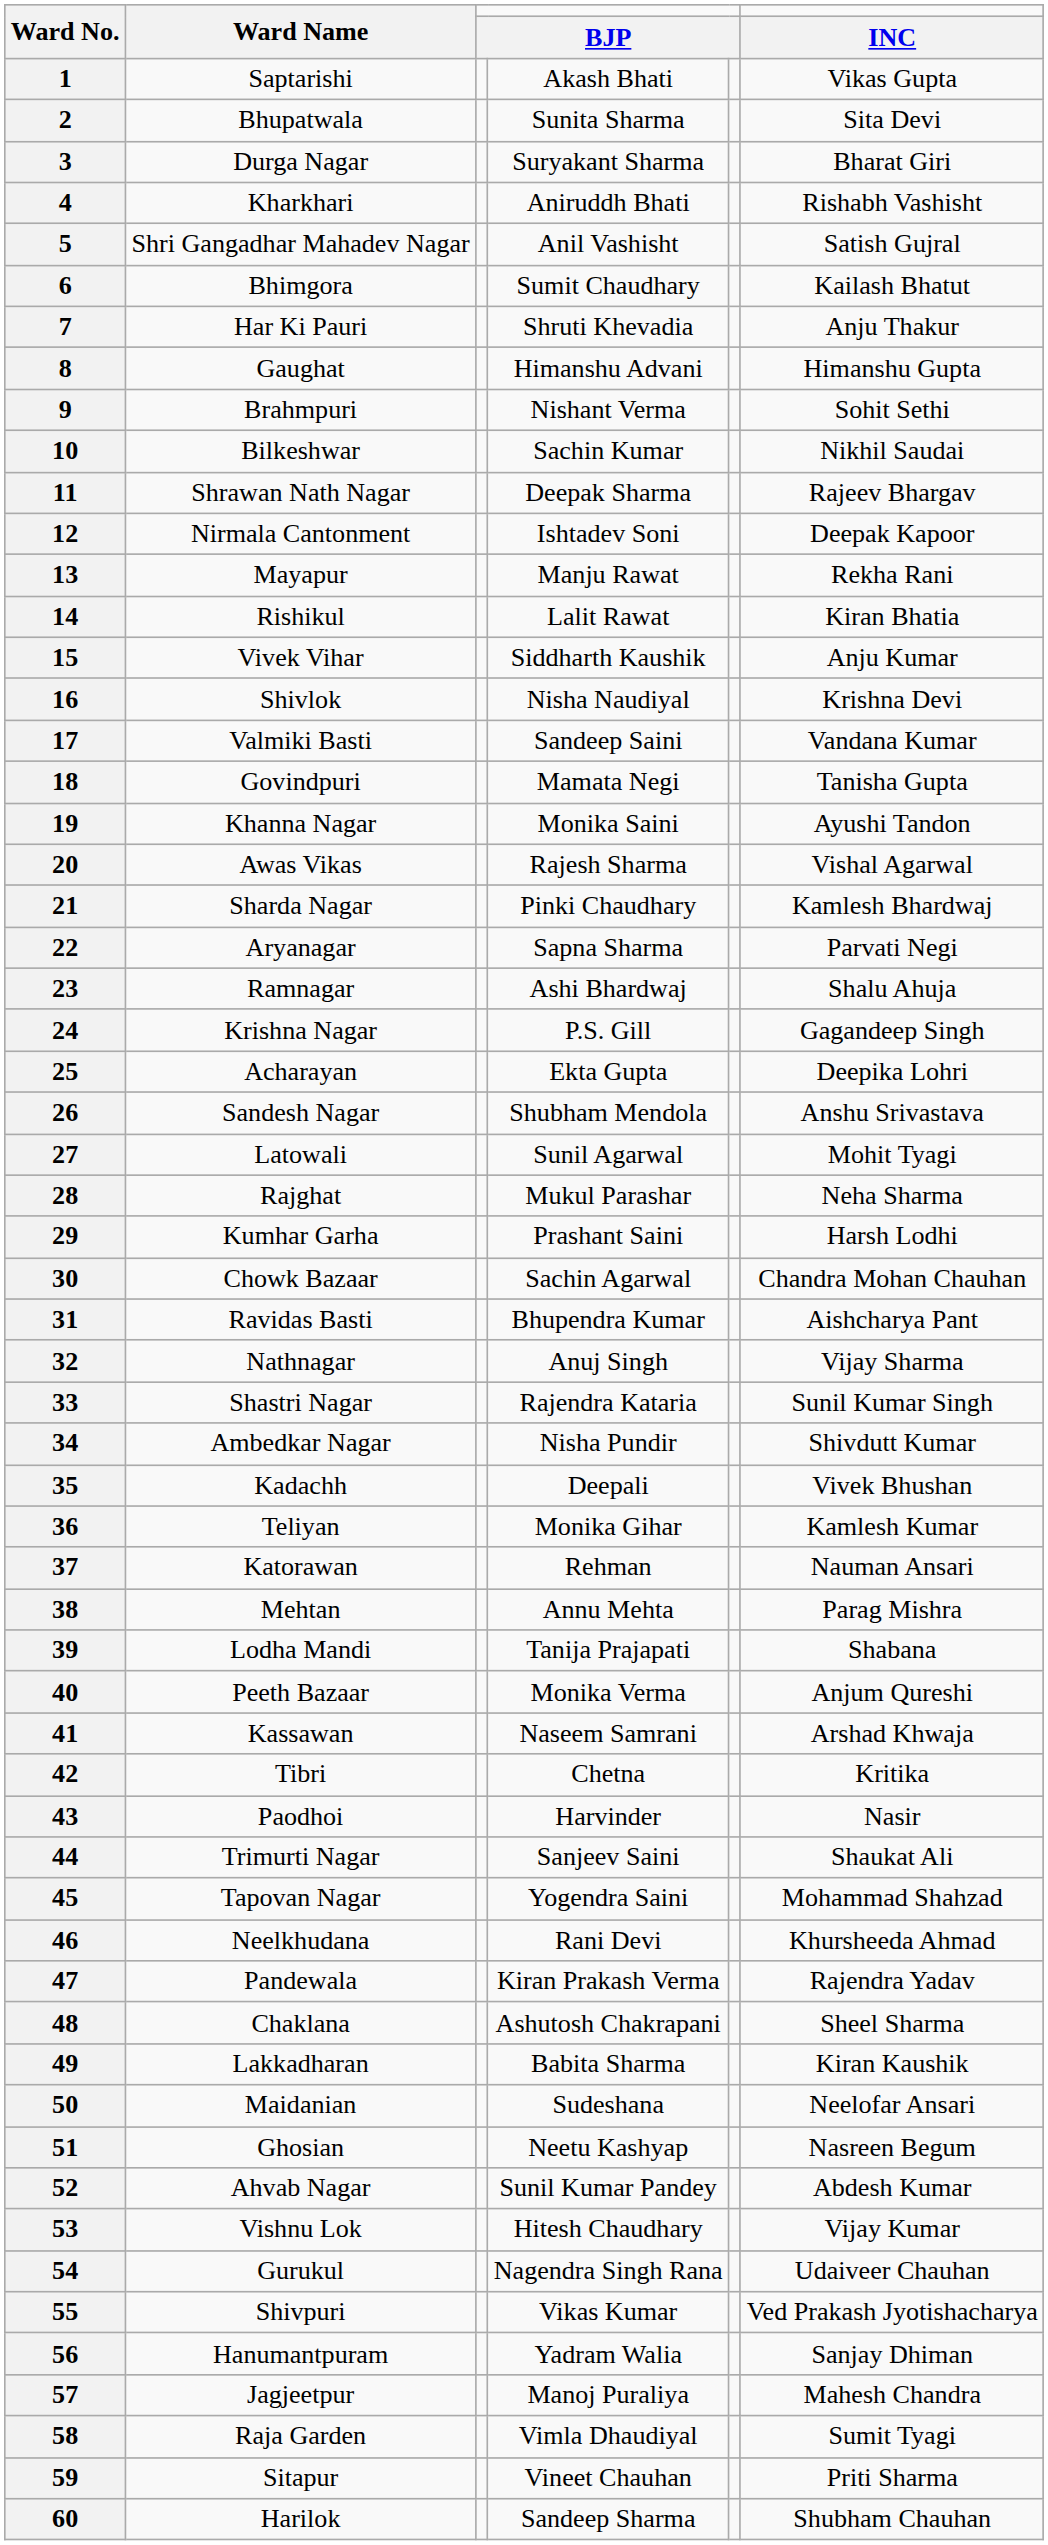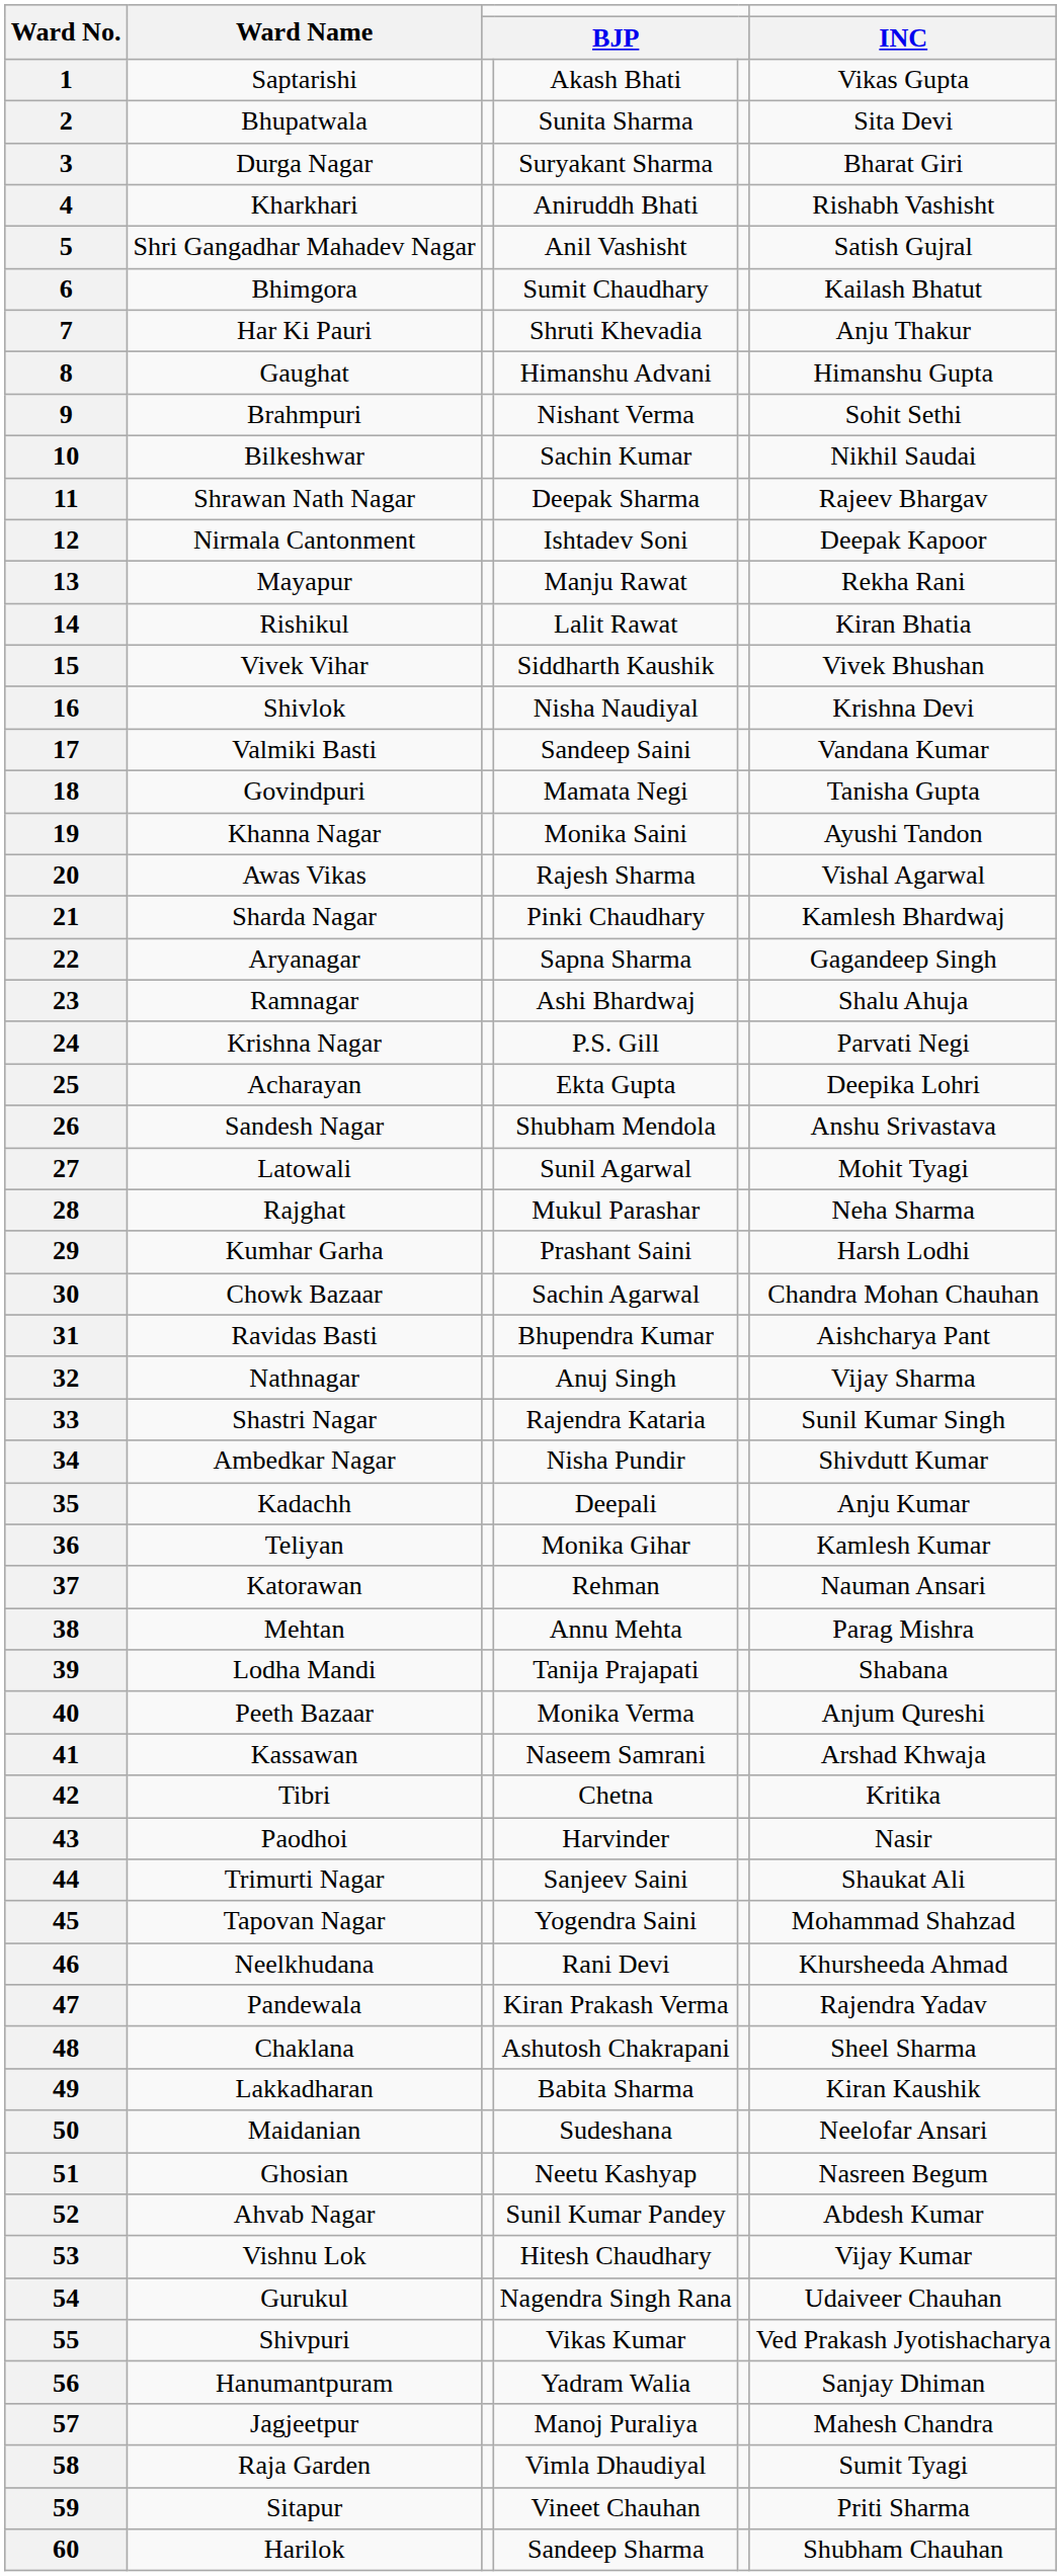15 | column 6: Anju Kumar -> Vivek Bhushan
22 | column 6: Parvati Negi -> Gagandeep Singh
24 | column 6: Gagandeep Singh -> Parvati Negi
35 | column 6: Vivek Bhushan -> Anju Kumar
